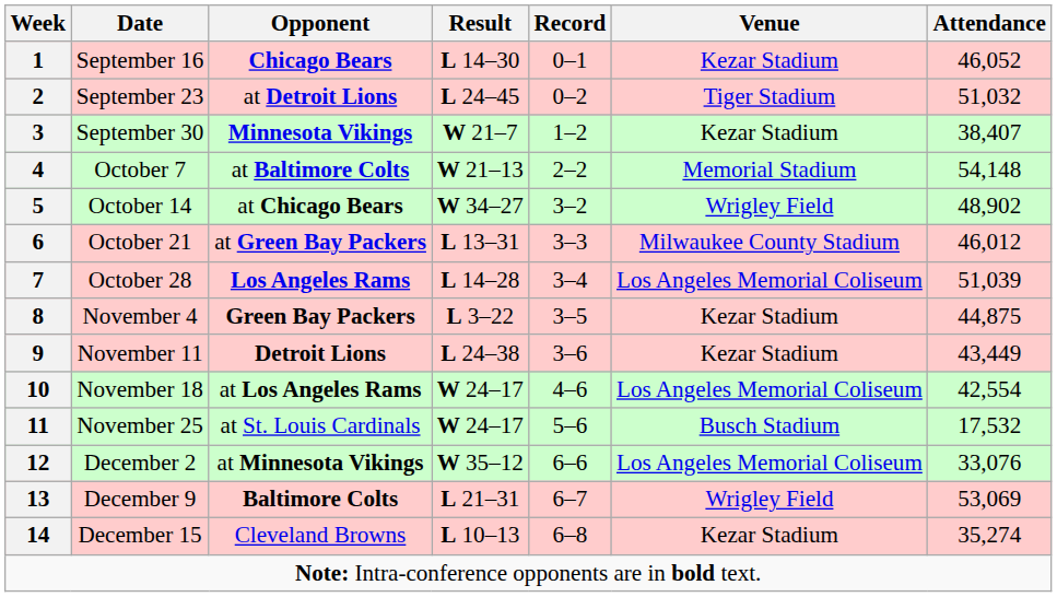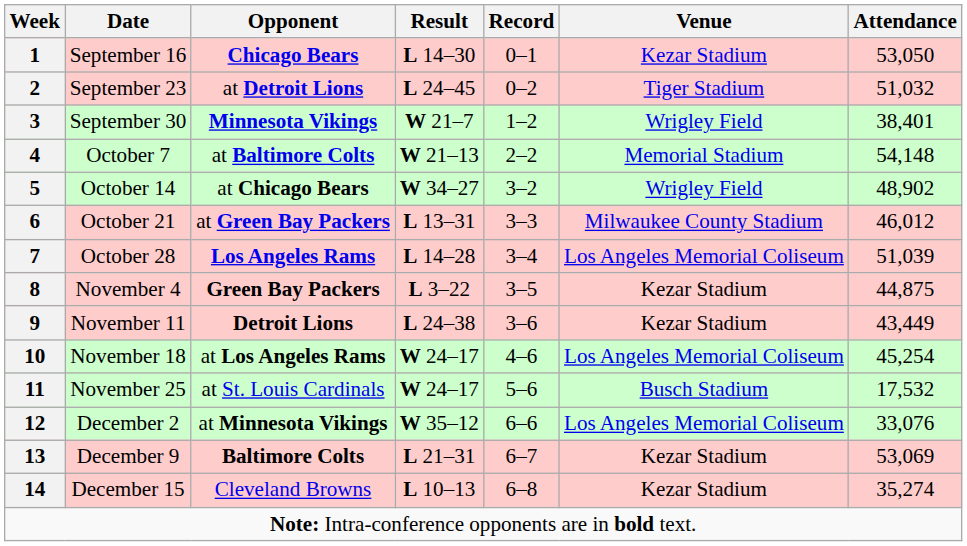1 | Attendance: 46,052 -> 53,050
3 | Venue: Kezar Stadium -> Wrigley Field
3 | Attendance: 38,407 -> 38,401
10 | Attendance: 42,554 -> 45,254
13 | Venue: Wrigley Field -> Kezar Stadium
